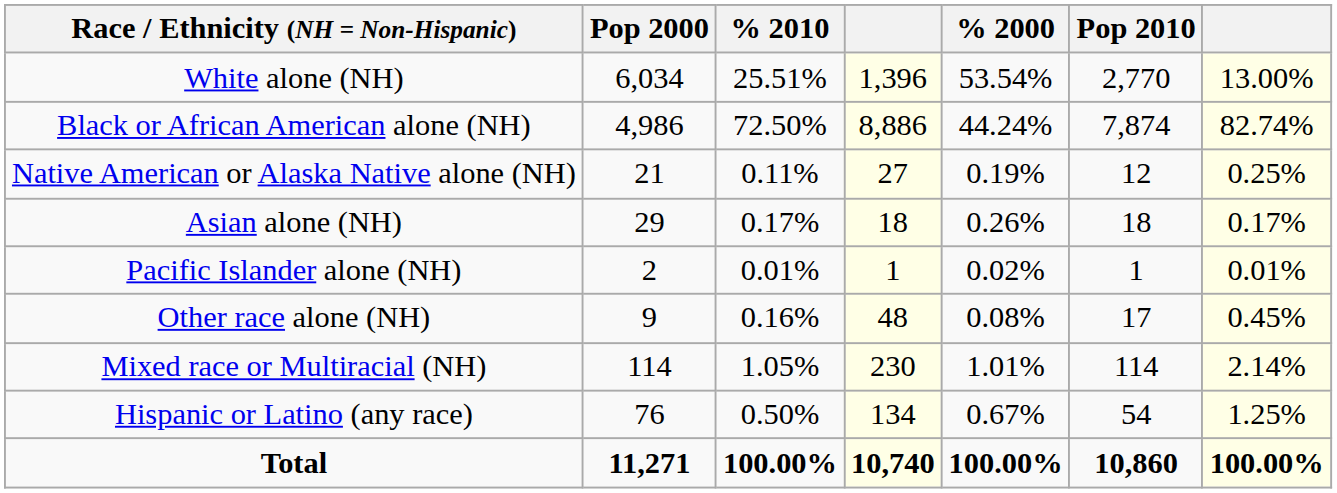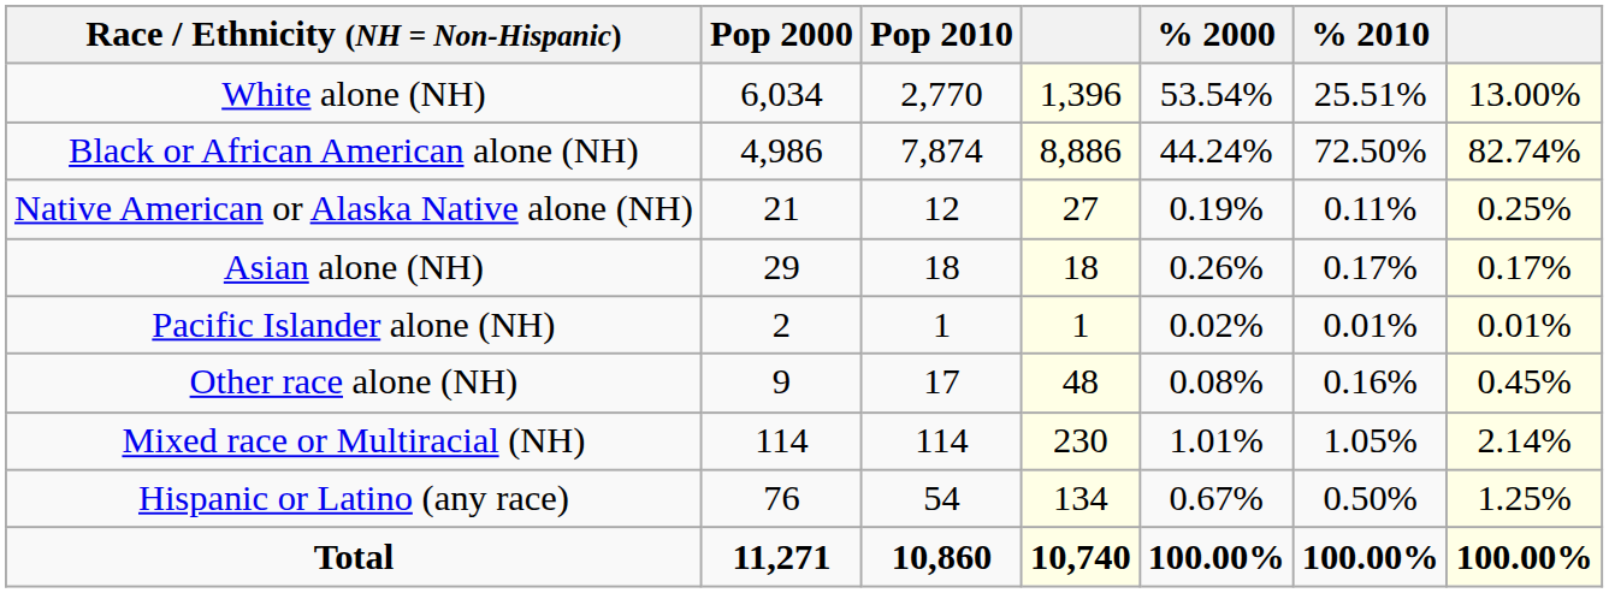columns swapped: Pop 2010 <-> % 2010
